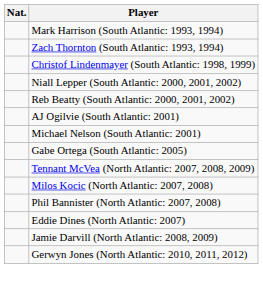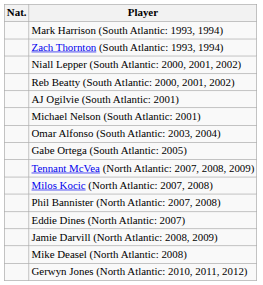- row: Christof Lindenmayer (South Atlantic: 1998, 1999)
+ row: Omar Alfonso (South Atlantic: 2003, 2004)
+ row: Mike Deasel (North Atlantic: 2008)
